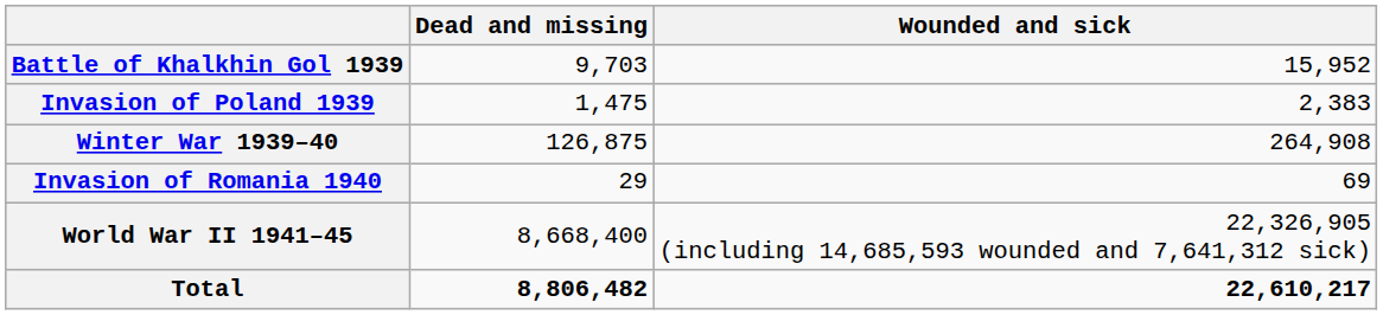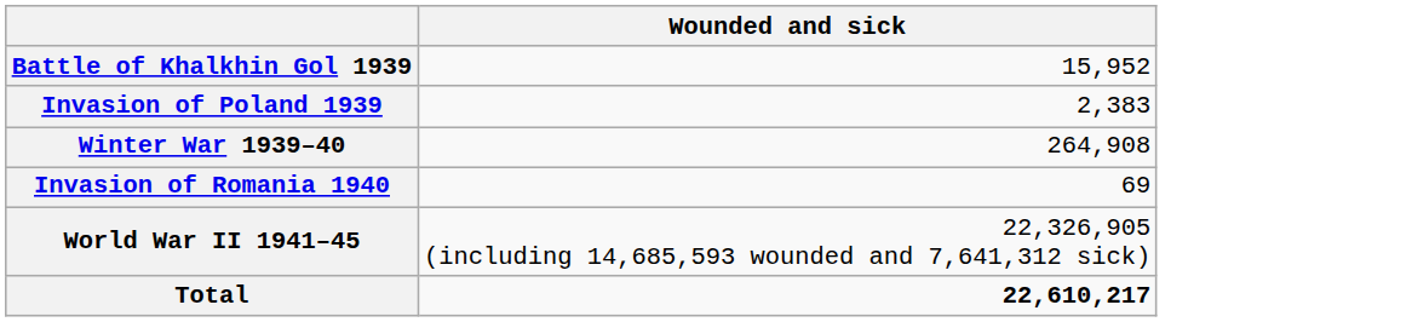- column: Dead and missing | 9,703 | 1,475 | 126,875 | 29 | 8,668,400 | 8,806,482
